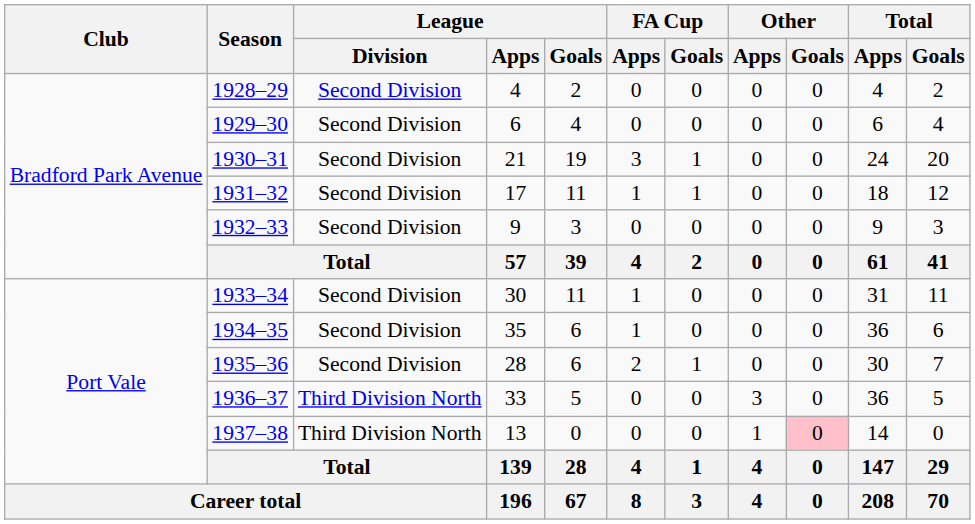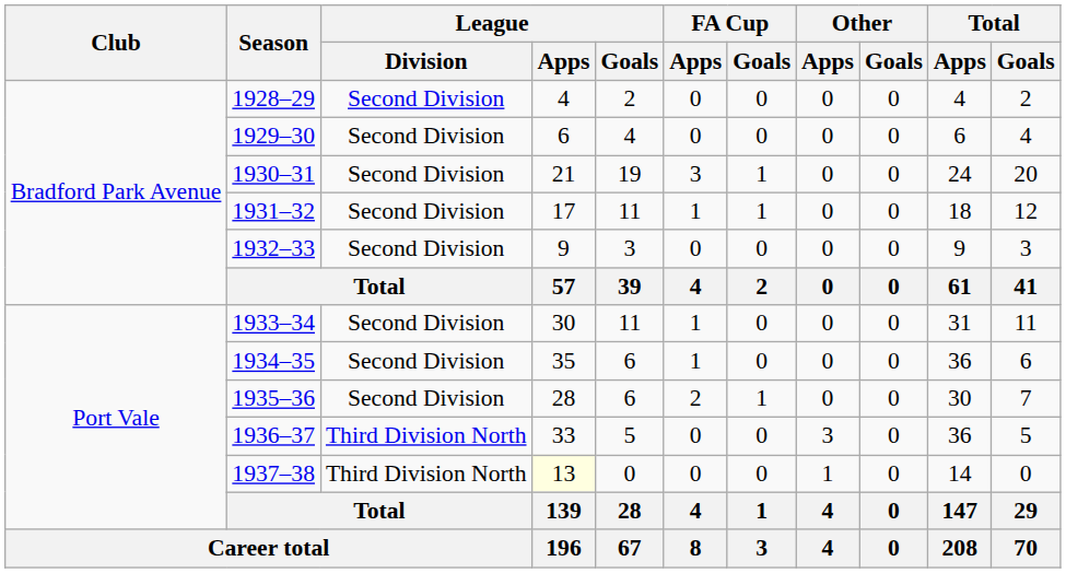1937–38 | League / Apps: no background -> lightyellow background
1937–38 | Other / Goals: pink background -> no background
